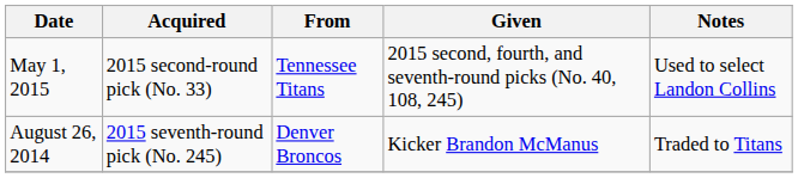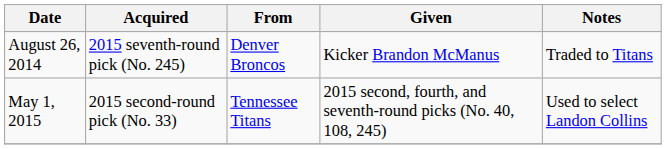rows swapped: August 26, 2014 <-> May 1, 2015
